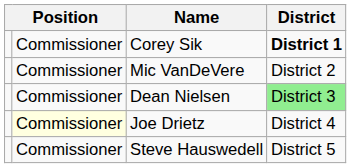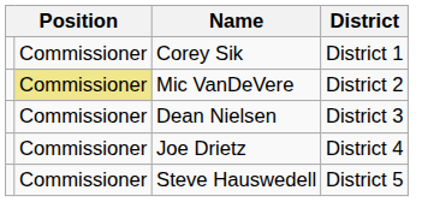Corey Sik | District: bold -> normal
Mic VanDeVere | column 2: no background -> khaki background
Dean Nielsen | District: lightgreen background -> no background
Joe Drietz | column 2: lightyellow background -> no background
